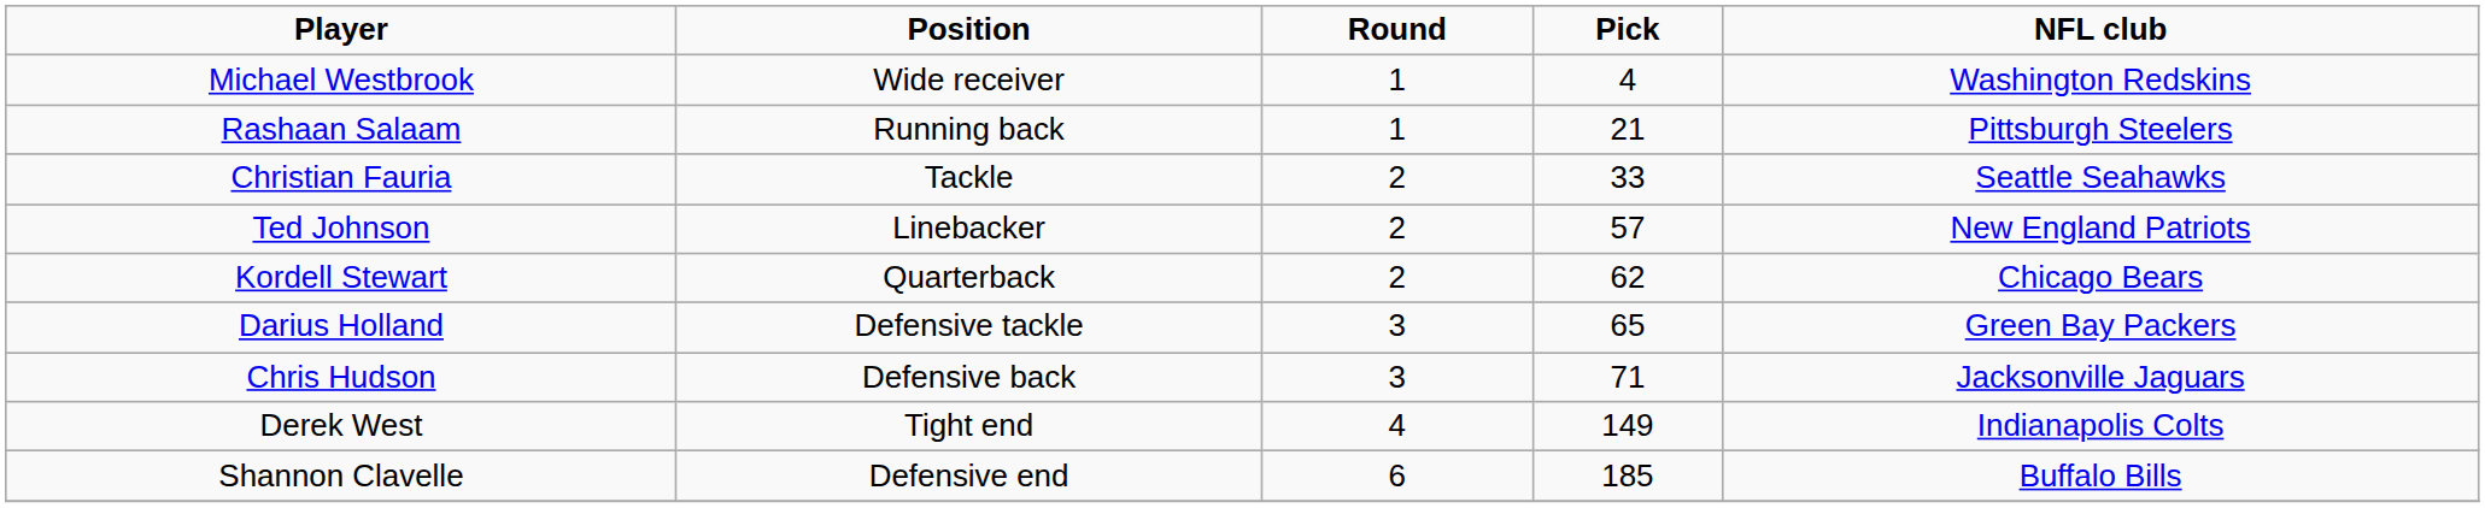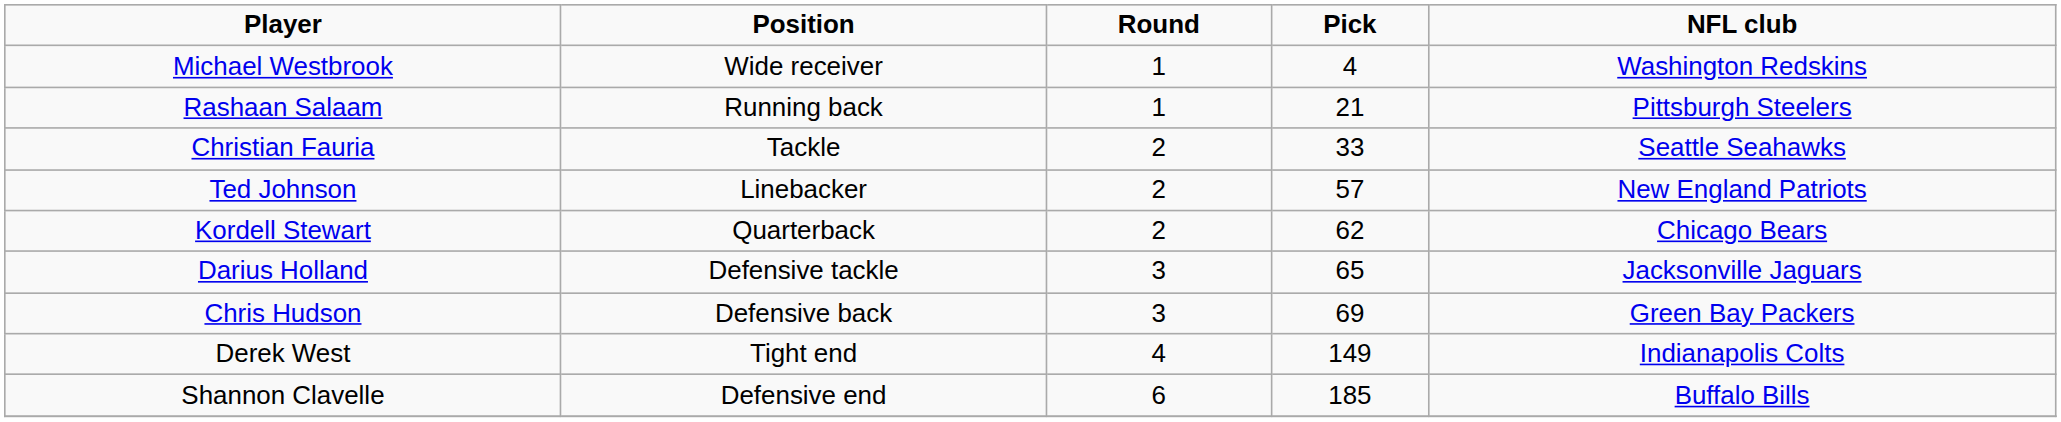Darius Holland | NFL club: Green Bay Packers -> Jacksonville Jaguars
Chris Hudson | Pick: 71 -> 69
Chris Hudson | NFL club: Jacksonville Jaguars -> Green Bay Packers
